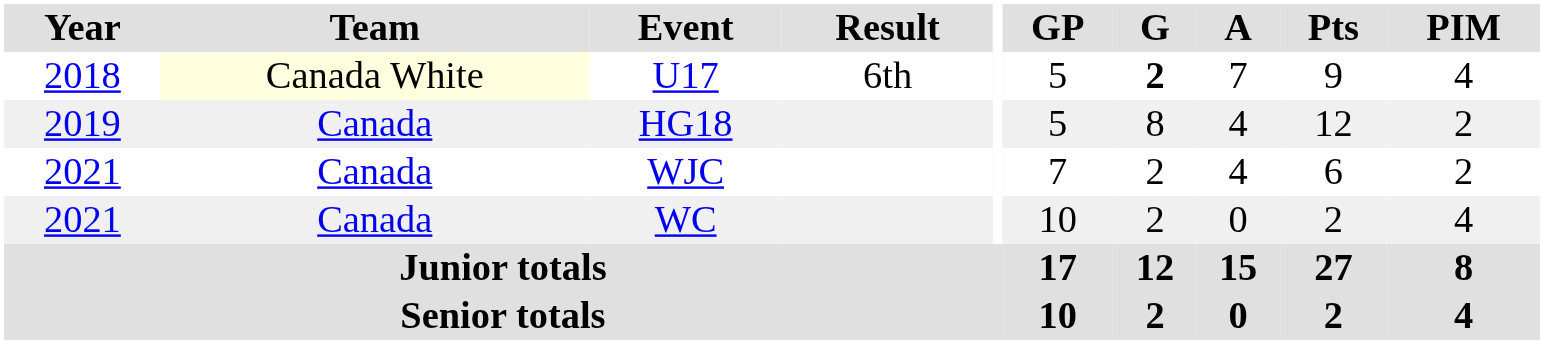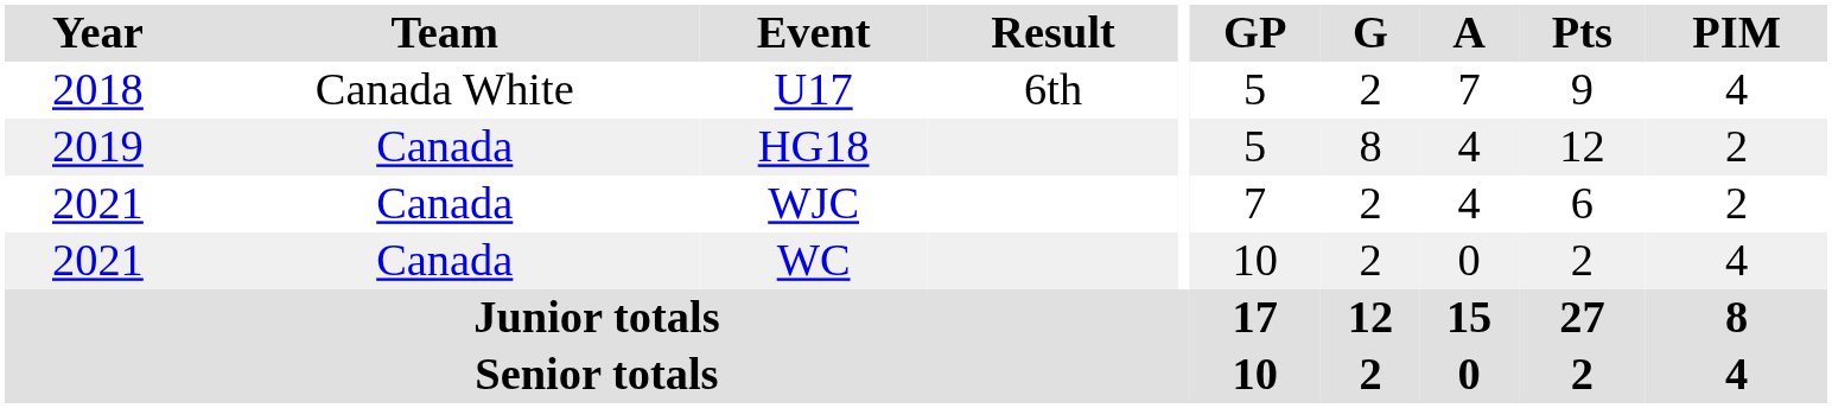U17 | Team: lightyellow background -> no background
U17 | G: bold -> normal
